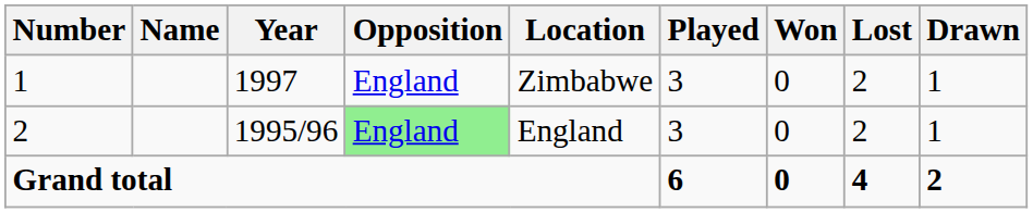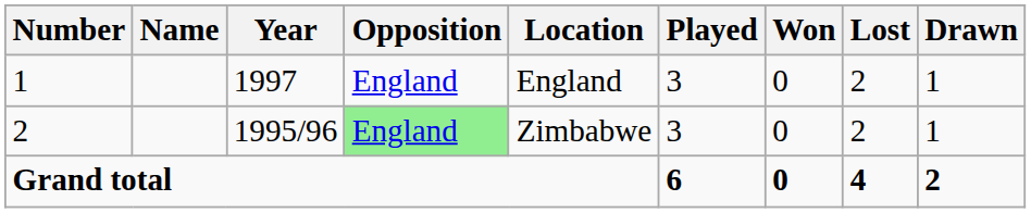row 2 | Location: Zimbabwe -> England
row 3 | Location: England -> Zimbabwe
